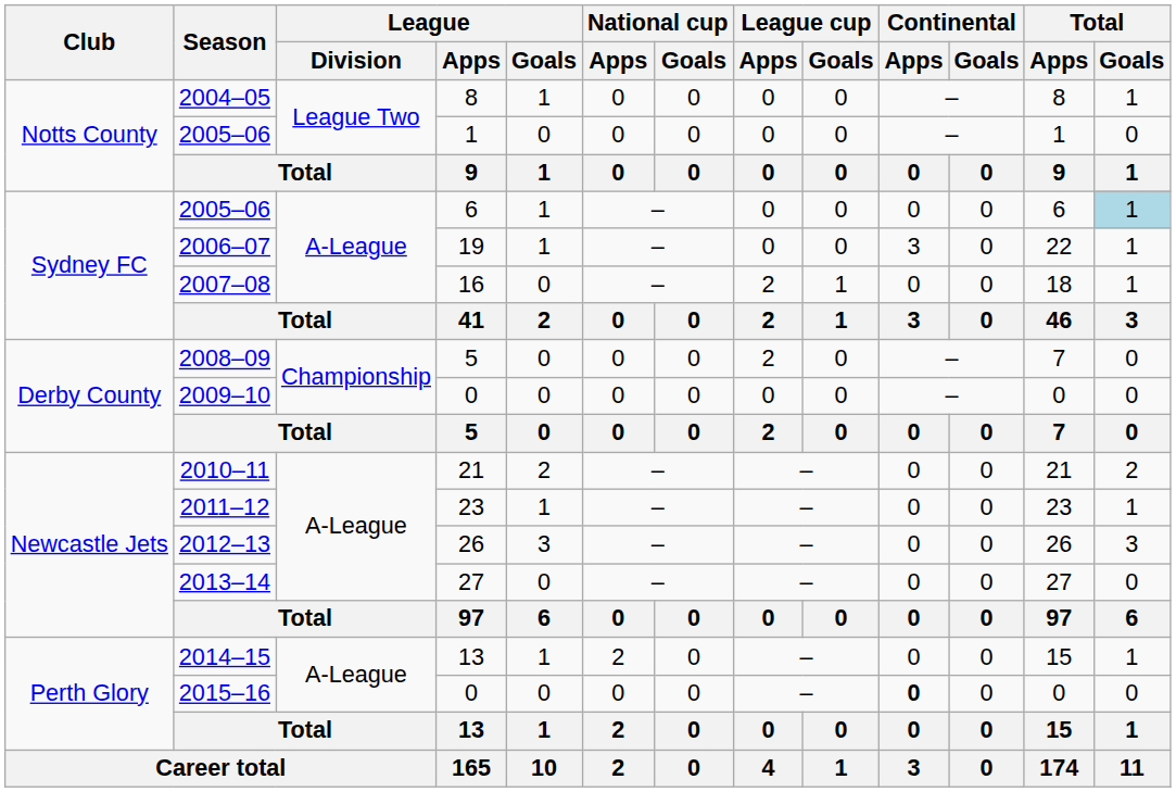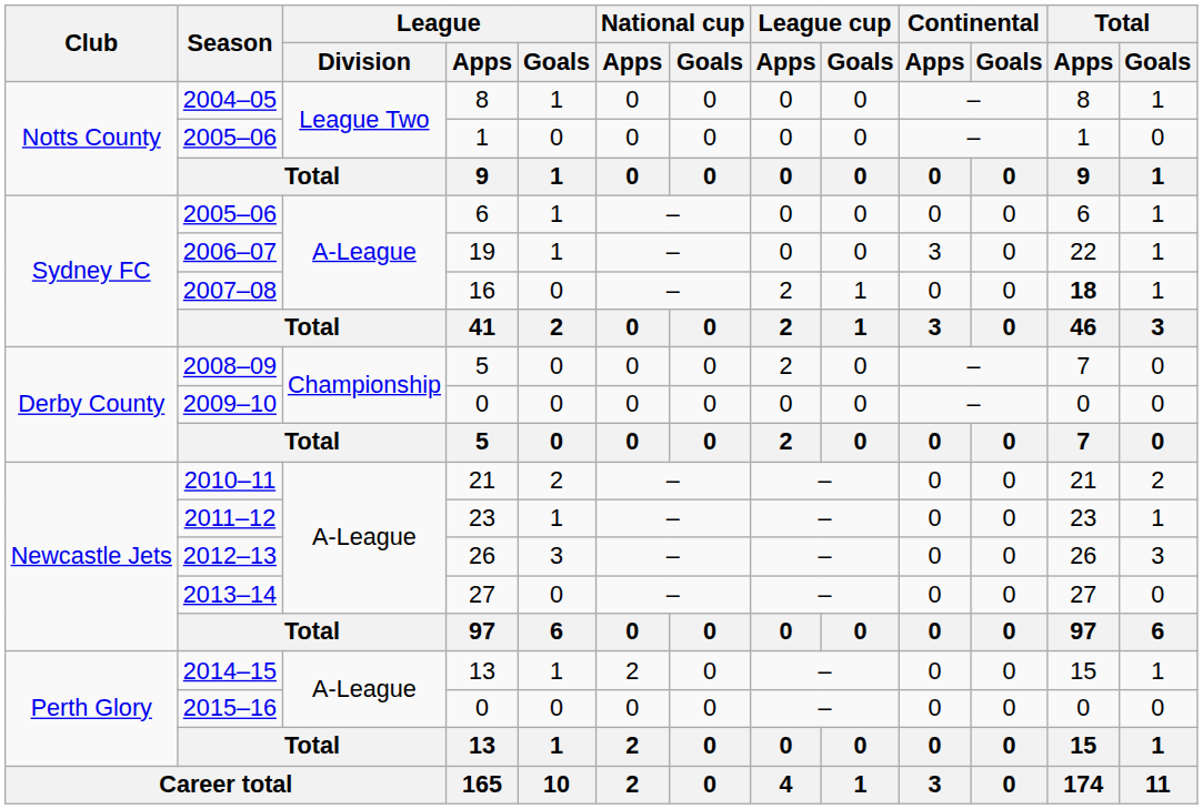2005–06 / 6 | Total / Goals: lightblue background -> no background
2007–08 | Total / Apps: normal -> bold
2015–16 | Continental / Apps: bold -> normal
